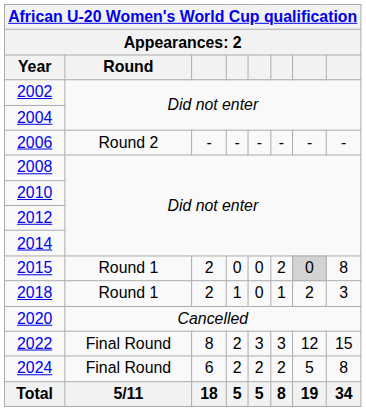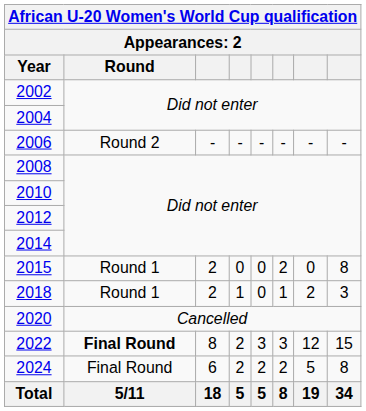2015 | column 7: lightgrey background -> no background
2022 | Round: normal -> bold
